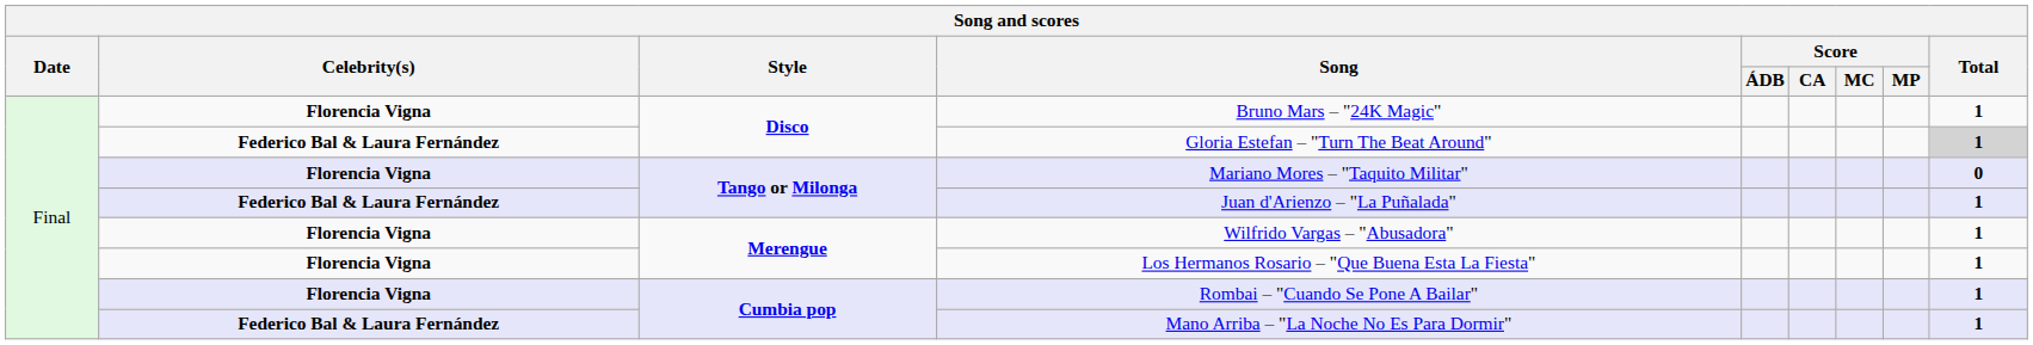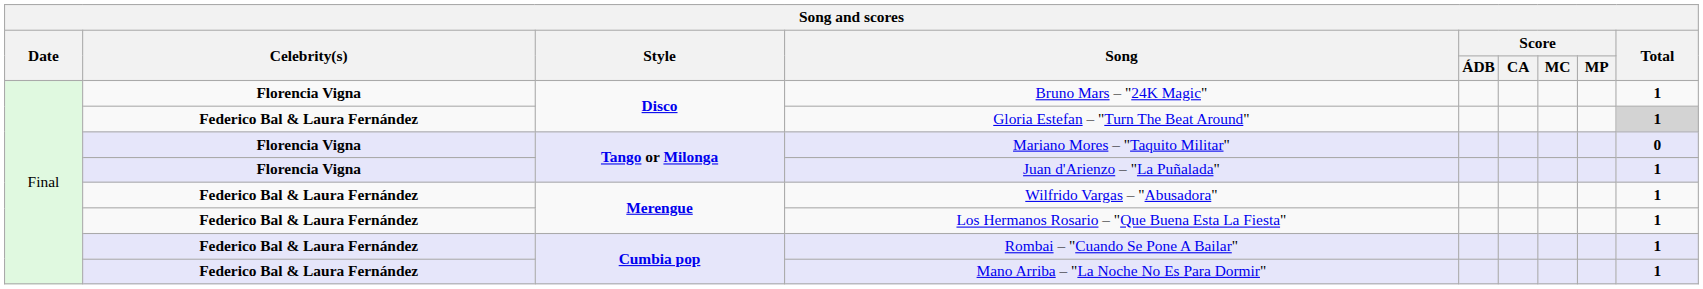Juan d'Arienzo – "La Puñalada" | Celebrity(s): Federico Bal & Laura Fernández -> Florencia Vigna
Wilfrido Vargas – "Abusadora" | Celebrity(s): Florencia Vigna -> Federico Bal & Laura Fernández
Los Hermanos Rosario – "Que Buena Esta La Fiesta" | Celebrity(s): Florencia Vigna -> Federico Bal & Laura Fernández
Rombai – "Cuando Se Pone A Bailar" | Celebrity(s): Florencia Vigna -> Federico Bal & Laura Fernández
